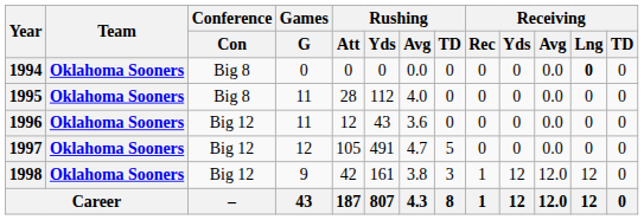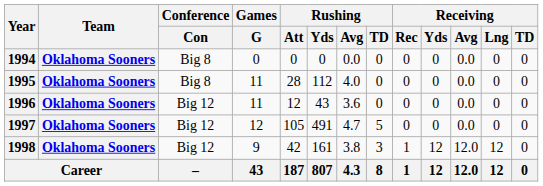1994 | Receiving / Lng: bold -> normal
